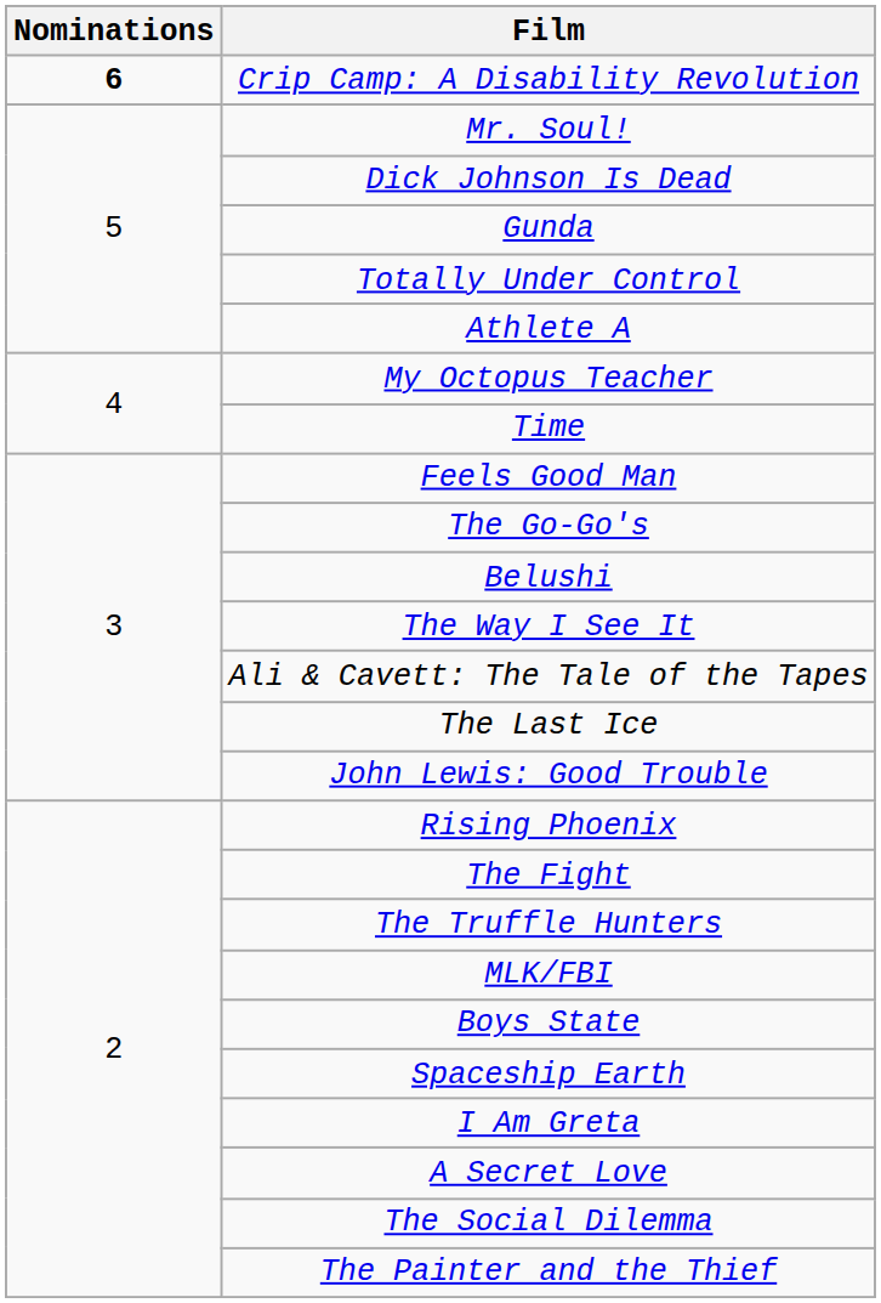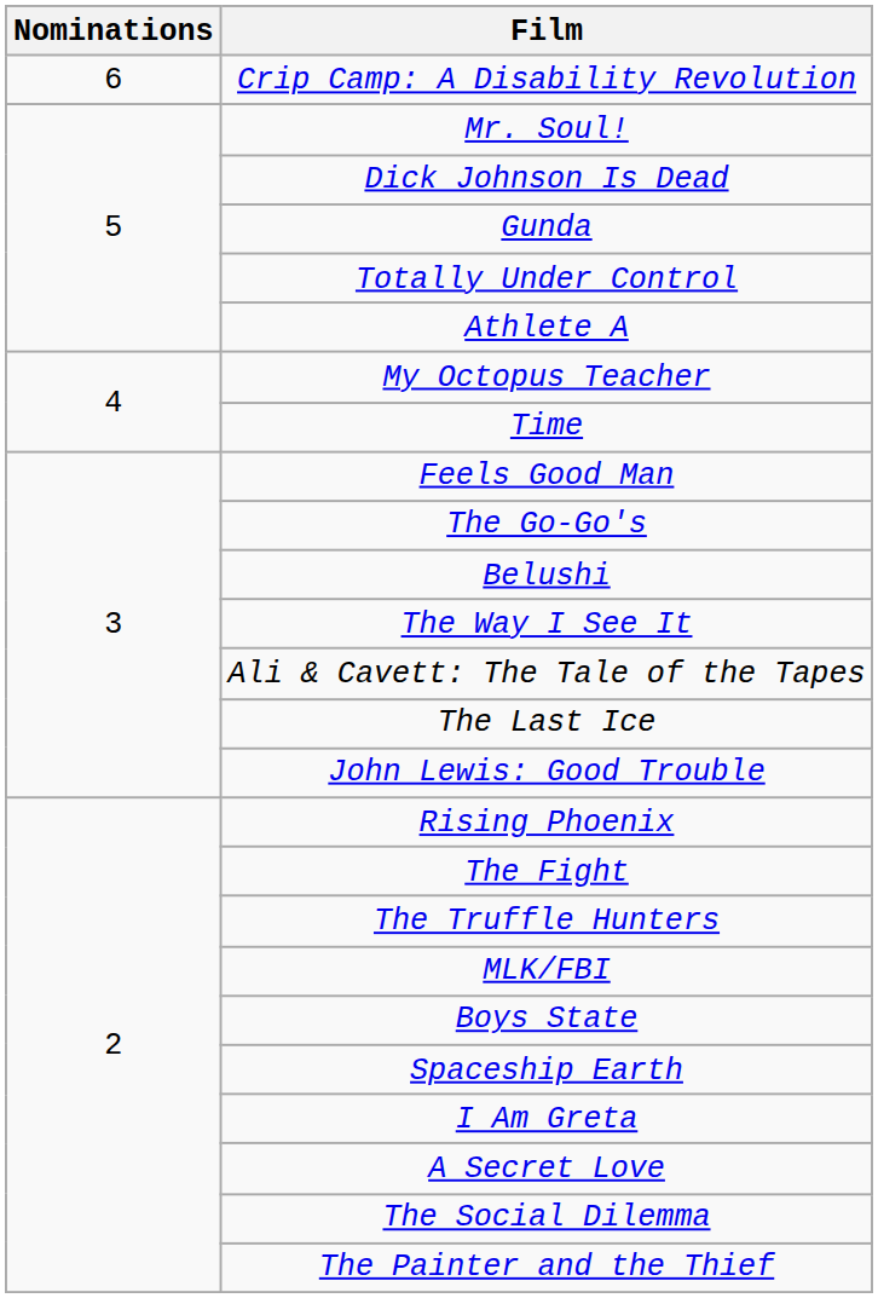Crip Camp: A Disability Revolution | Nominations: bold -> normal
